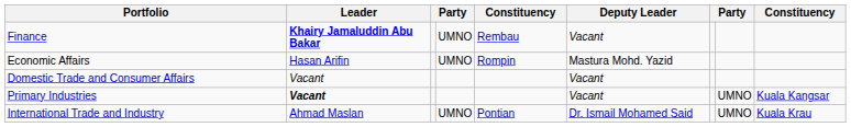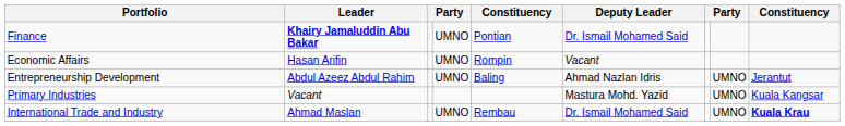Finance | column 5: Rembau -> Pontian
Finance | Deputy Leader: Vacant -> Dr. Ismail Mohamed Said
Economic Affairs | Deputy Leader: Mastura Mohd. Yazid -> Vacant
+ row: Entrepreneurship Development | Abdul Azeez Abdul Rahim | UMNO | Baling | Ahmad Nazlan Idris | UMNO | Jerantut
- row: Domestic Trade and Consumer Affairs | Vacant | Vacant
Primary Industries | Leader: bold -> normal
Primary Industries | Deputy Leader: Vacant -> Mastura Mohd. Yazid
International Trade and Industry | column 5: Pontian -> Rembau
International Trade and Industry | column 9: normal -> bold
